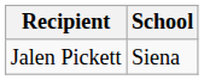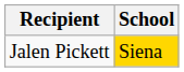Jalen Pickett | School: no background -> gold background
